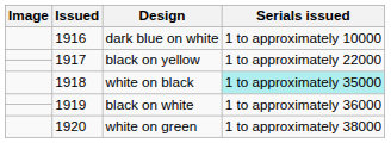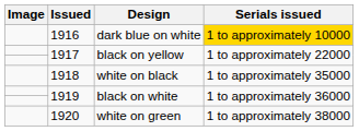1916 | Serials issued: no background -> gold background
1918 | Serials issued: paleturquoise background -> no background
